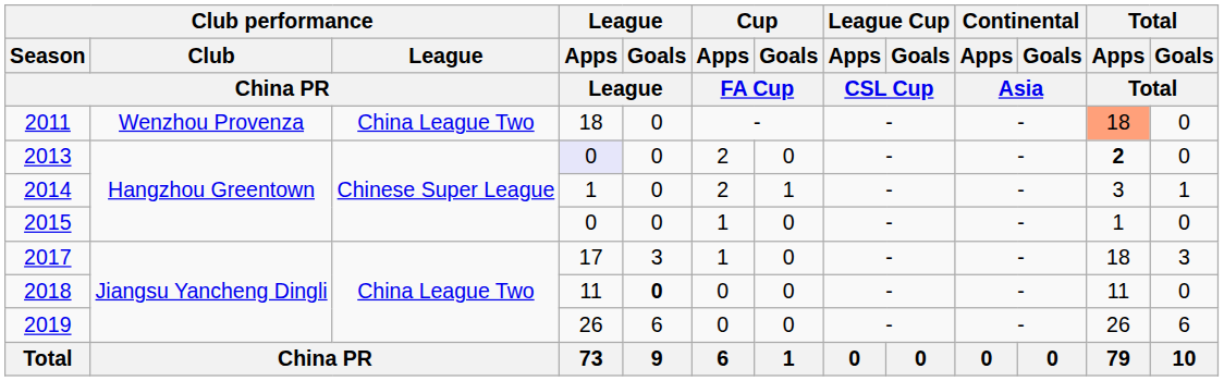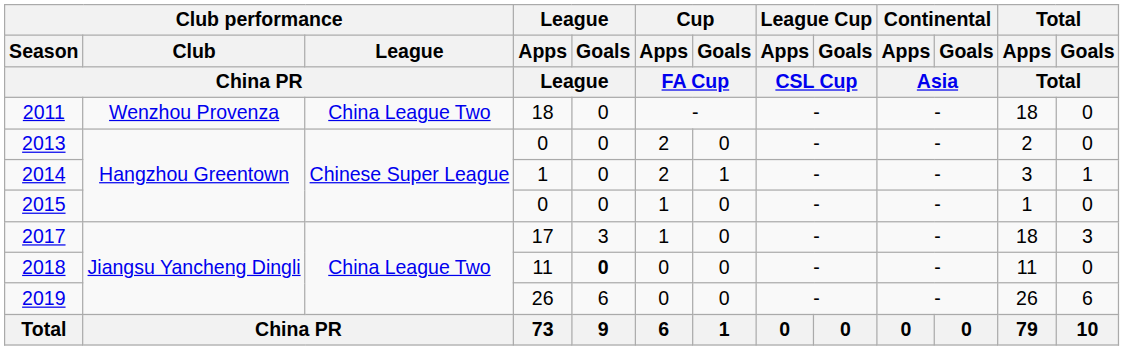2011 | Total / Apps / Total: lightsalmon background -> no background
2013 | League / Apps / League: lavender background -> no background
2013 | Total / Apps / Total: bold -> normal
